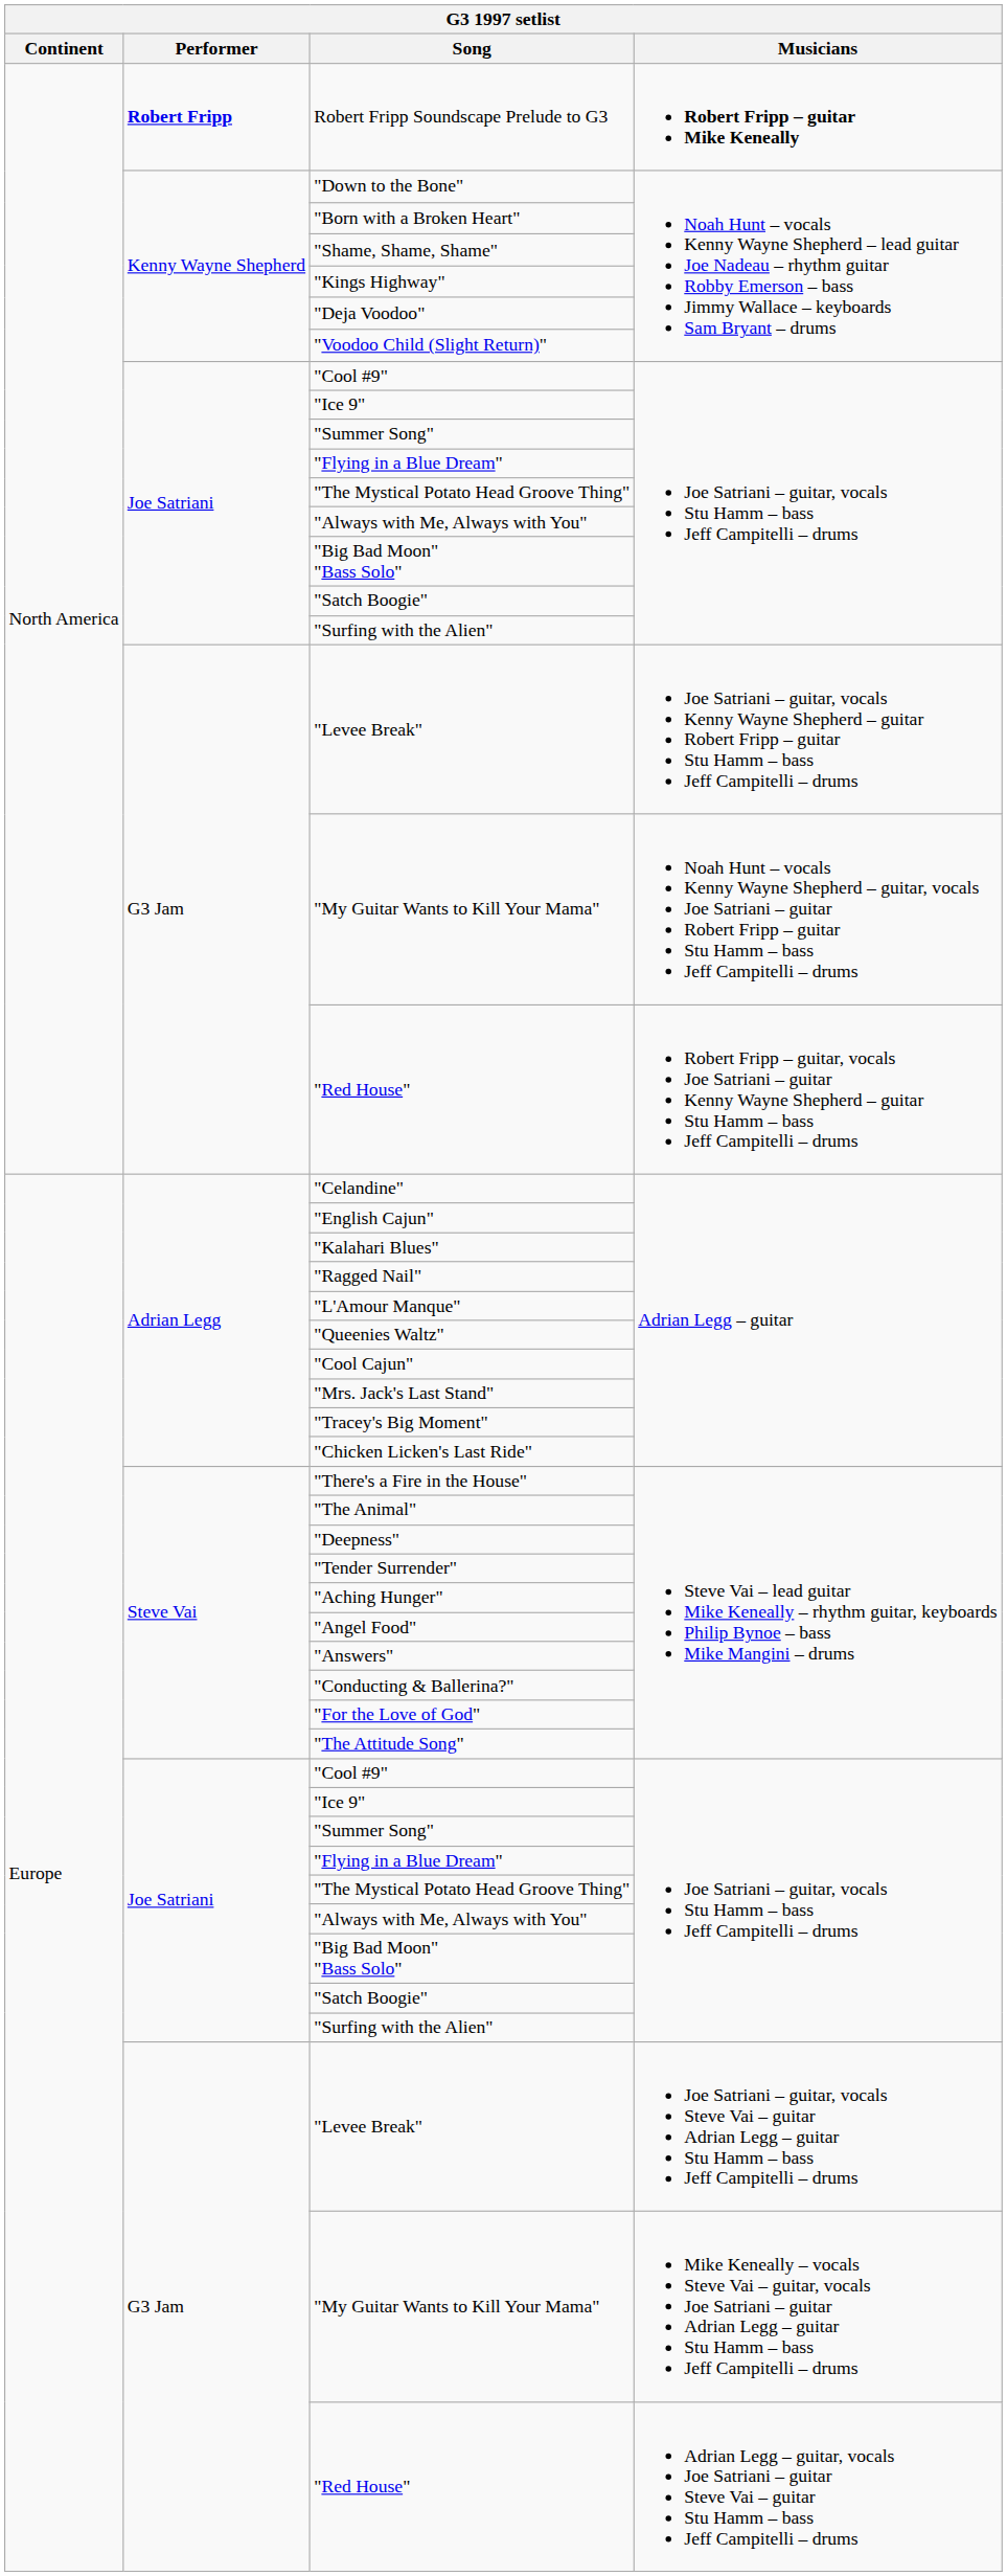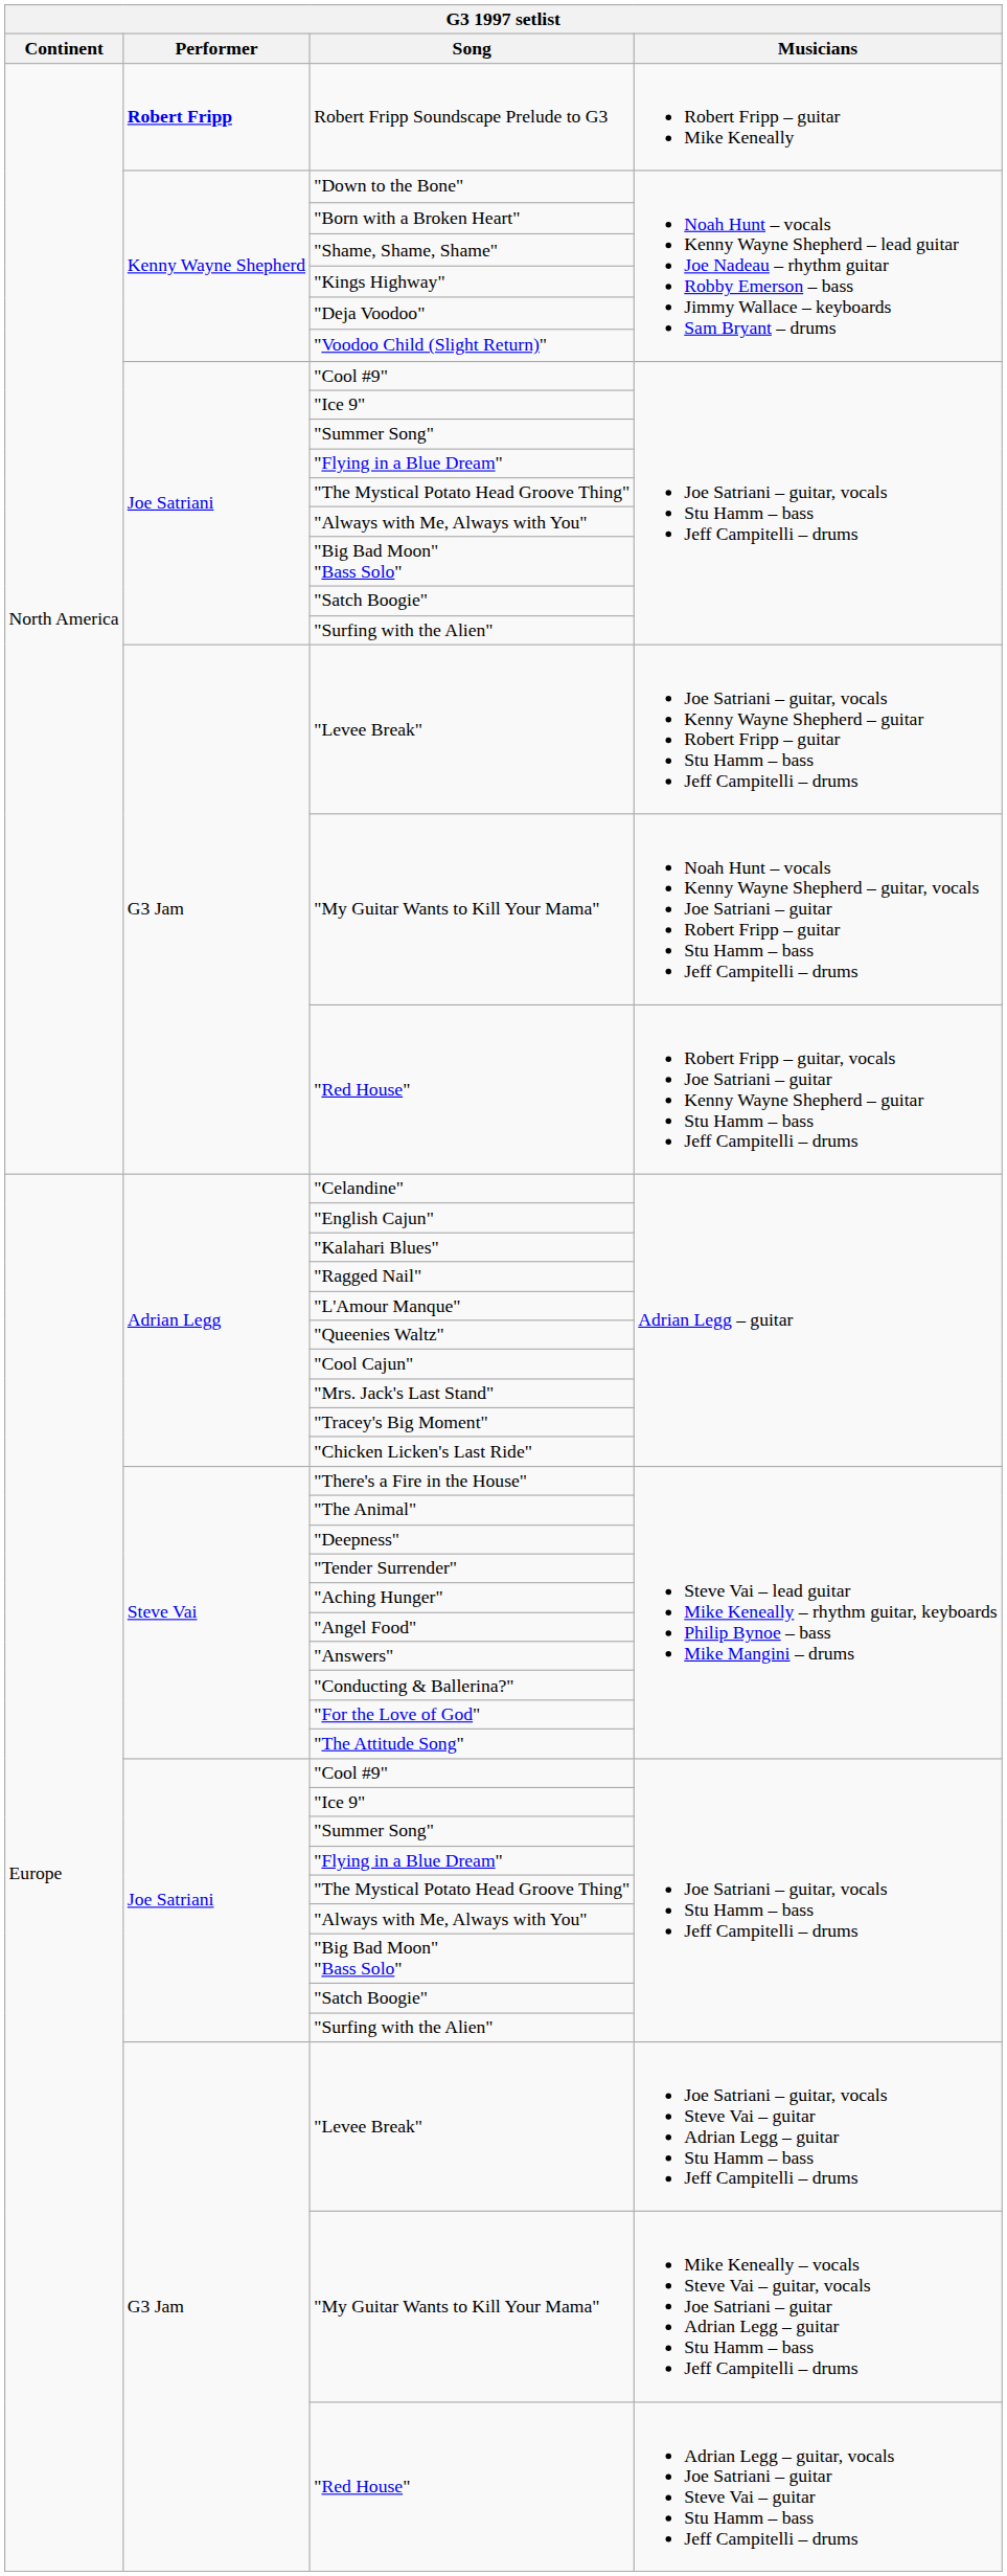Robert Fripp Soundscape Prelude to G3 | Musicians: bold -> normal
